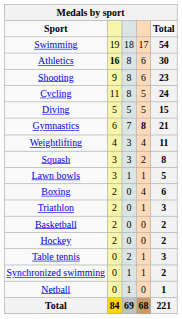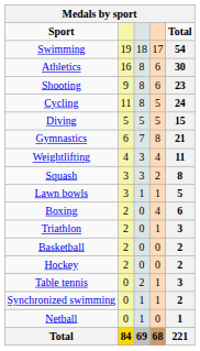Athletics | column 2: bold -> normal
Gymnastics | column 4: bold -> normal
